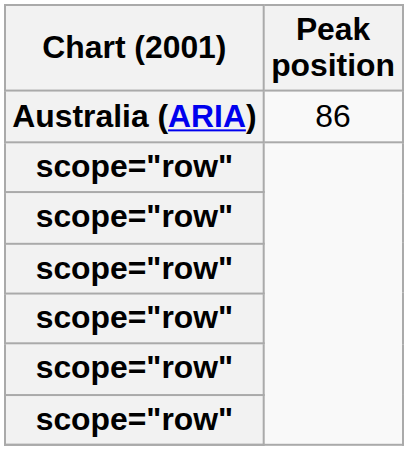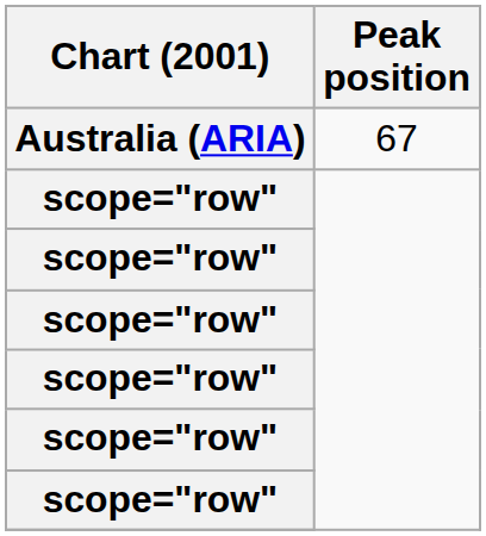Australia (ARIA) | Peak position: 86 -> 67
